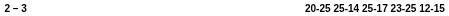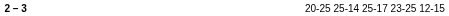row 1 | column 2: bold -> normal
